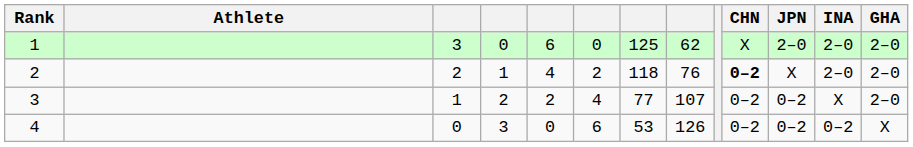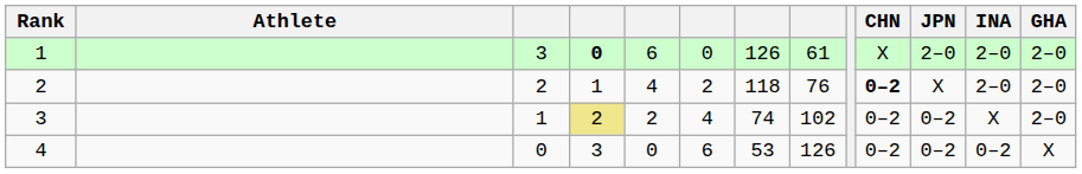row 2 | column 4: normal -> bold
row 2 | column 7: 125 -> 126
row 2 | column 8: 62 -> 61
row 4 | column 4: no background -> khaki background
row 4 | column 7: 77 -> 74
row 4 | column 8: 107 -> 102
